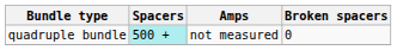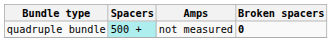quadruple bundle | Broken spacers: normal -> bold
